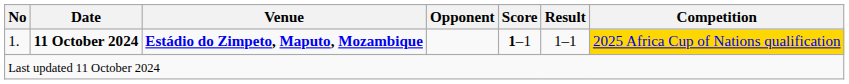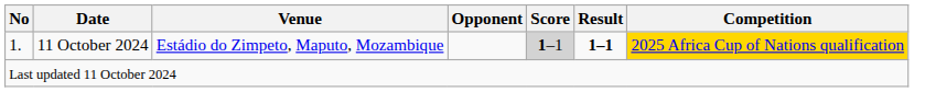1. | Date: bold -> normal
1. | Venue: bold -> normal
1. | Score: no background -> lightgrey background
1. | Result: normal -> bold
